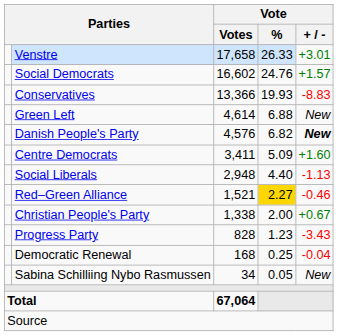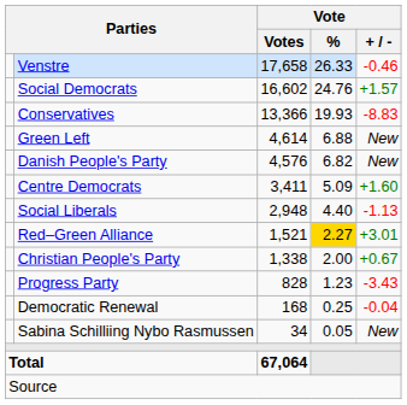Venstre | Vote / + / -: +3.01 -> -0.46
Danish People's Party | Vote / + / -: bold -> normal
Red–Green Alliance | Vote / + / -: -0.46 -> +3.01
